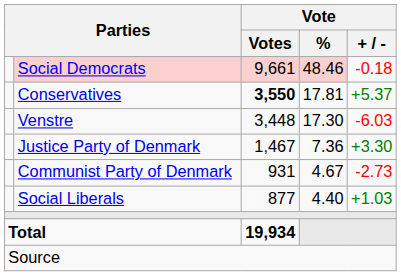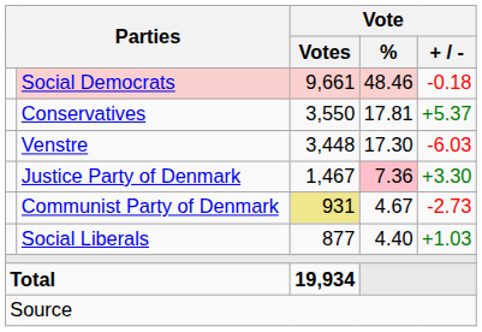Conservatives | Vote / Votes: bold -> normal
Justice Party of Denmark | Vote / %: no background -> pink background
Communist Party of Denmark | Vote / Votes: no background -> khaki background
